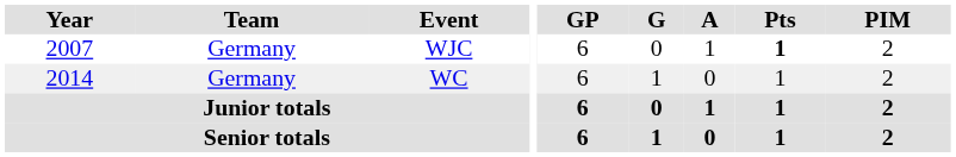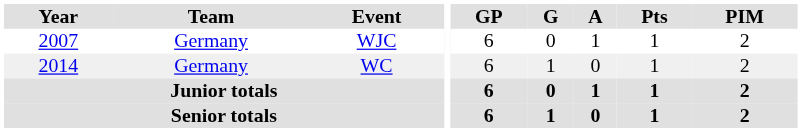WJC | Pts: bold -> normal
